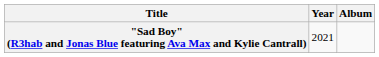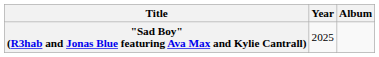row 2 | Year: 2021 -> 2025
